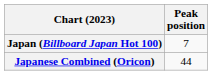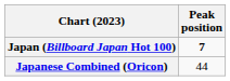Japan (Billboard Japan Hot 100) | Peak position: normal -> bold
